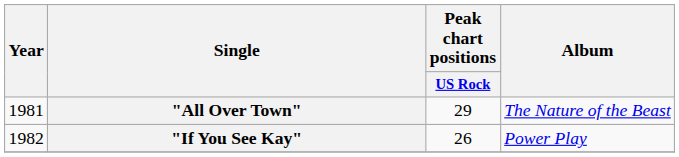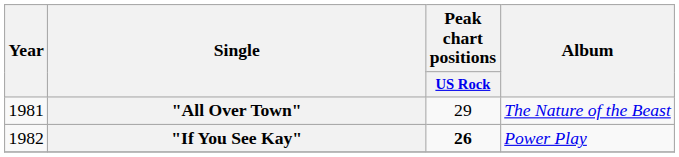"If You See Kay" | Peak chart positions / US Rock: normal -> bold
